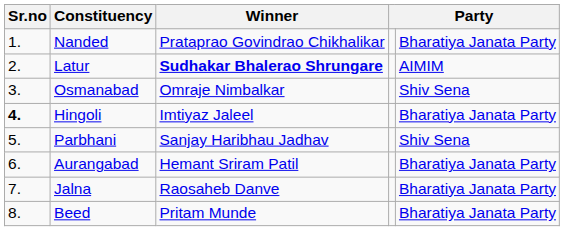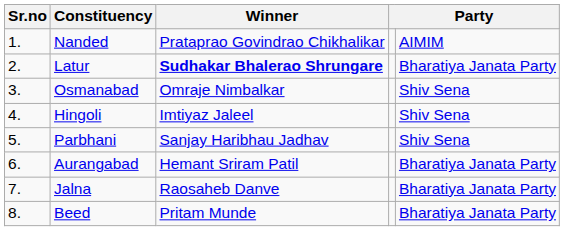Nanded | column 5: Bharatiya Janata Party -> AIMIM
Latur | column 5: AIMIM -> Bharatiya Janata Party
Hingoli | Sr.no: bold -> normal
Hingoli | column 5: Bharatiya Janata Party -> Shiv Sena
